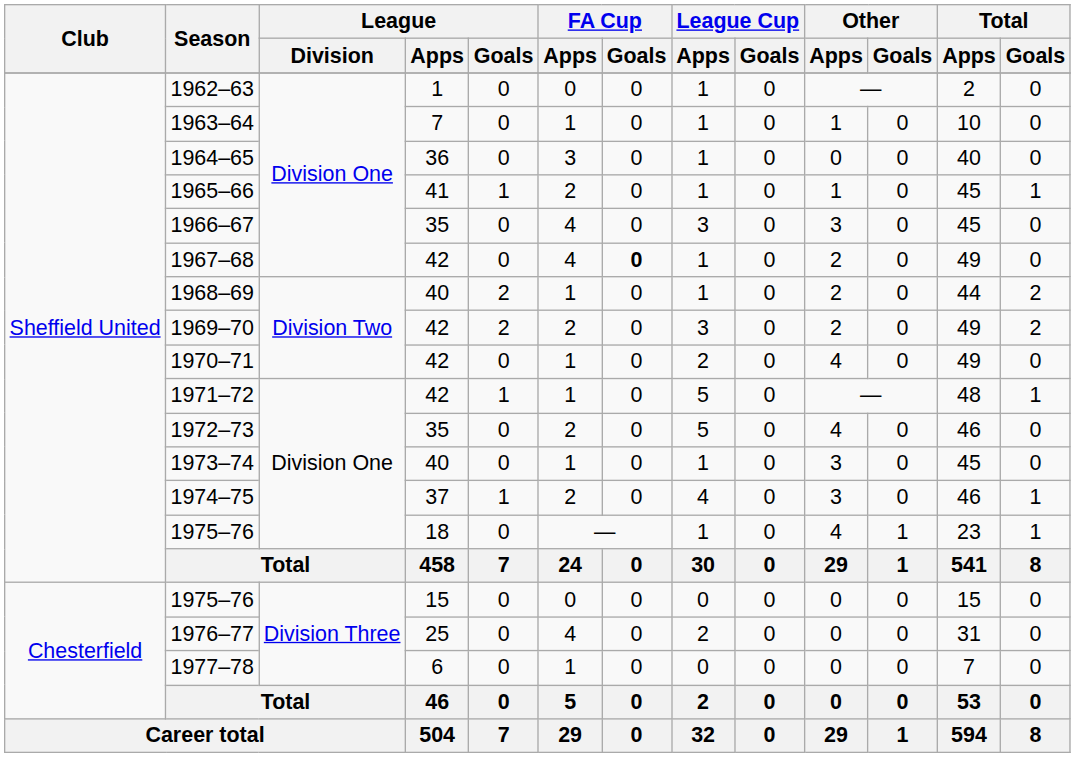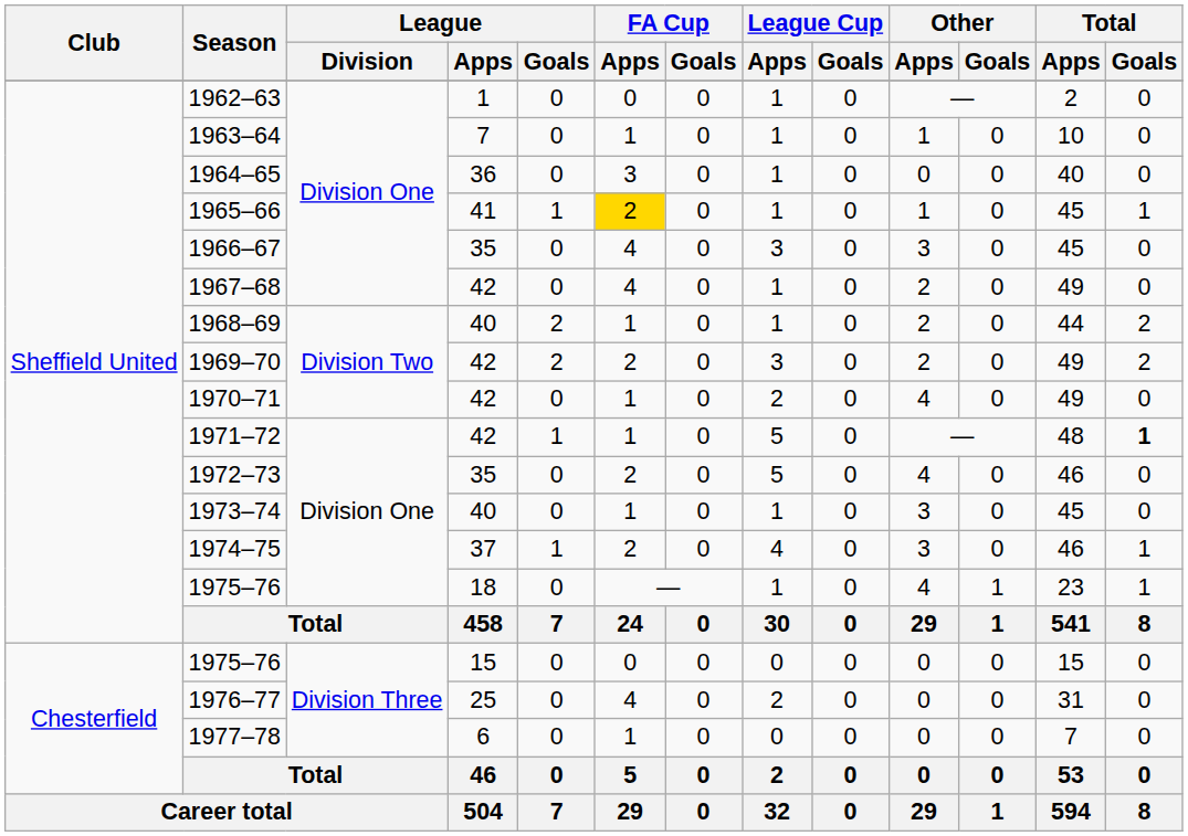1965–66 | FA Cup / Apps: no background -> gold background
1967–68 | FA Cup / Goals: bold -> normal
1971–72 | Total / Goals: normal -> bold
